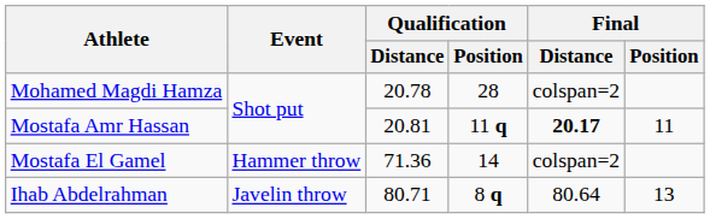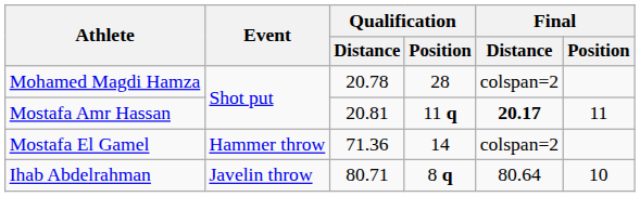Ihab Abdelrahman | Final / Position: 13 -> 10
